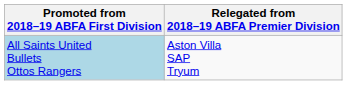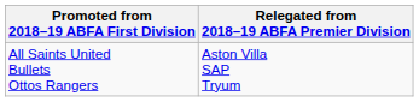row 2 | Promoted from 2018–19 ABFA First Division: lightblue background -> no background
